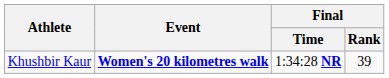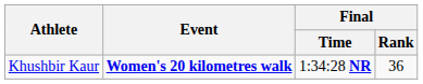Khushbir Kaur | Final / Rank: 39 -> 36
